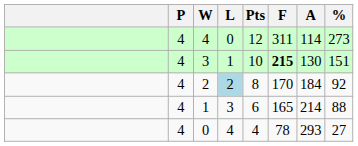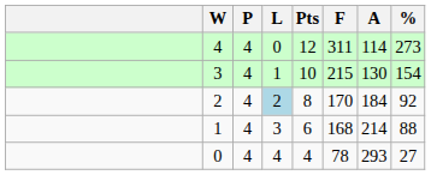columns swapped: P <-> W
row 3 | F: bold -> normal
row 3 | %: 151 -> 154
row 5 | F: 165 -> 168
